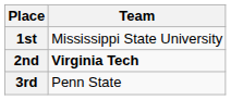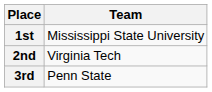2nd | Team: bold -> normal
